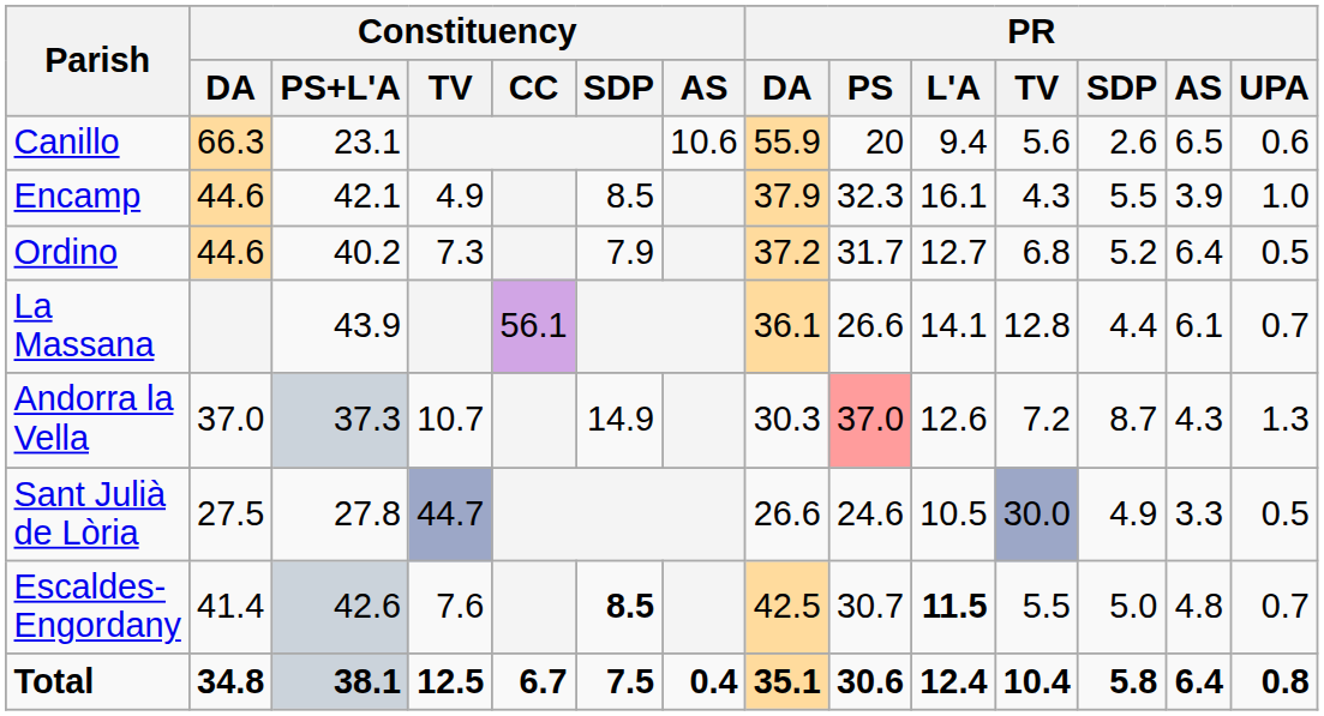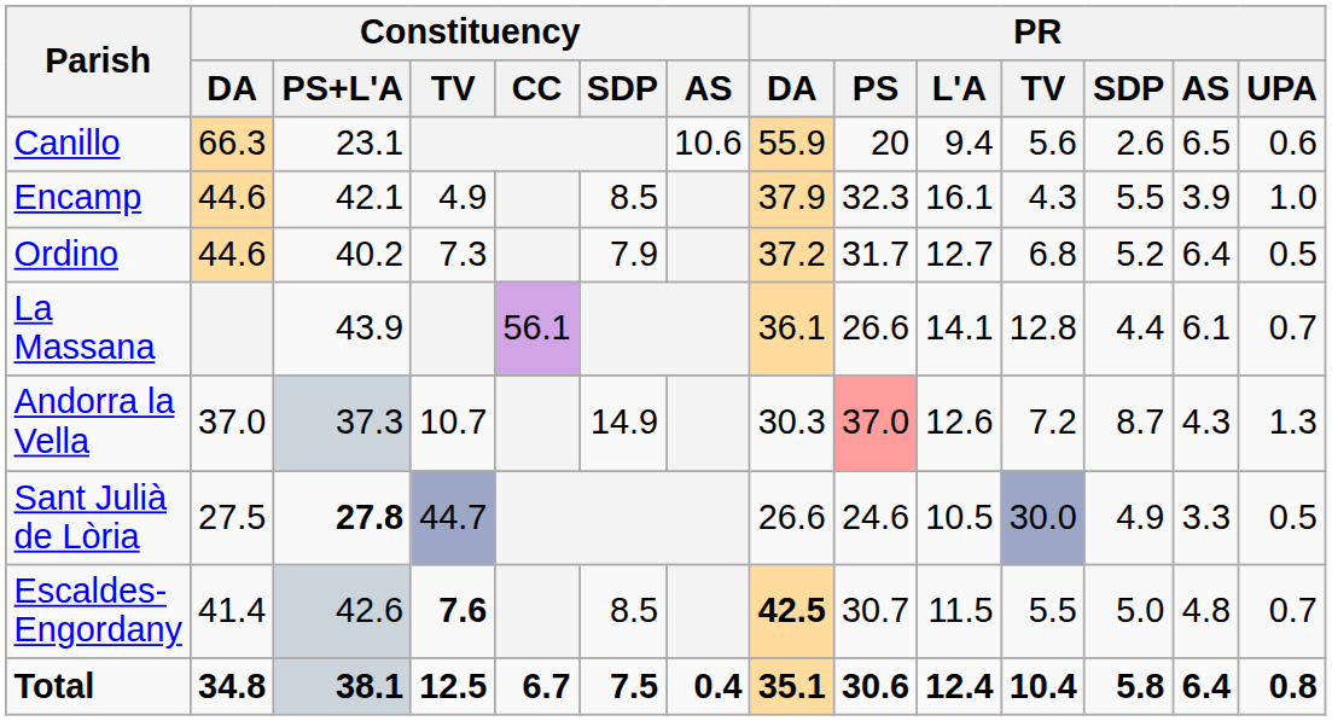Sant Julià de Lòria | Constituency / PS+L'A: normal -> bold
Escaldes-Engordany | Constituency / TV: normal -> bold
Escaldes-Engordany | Constituency / SDP: bold -> normal
Escaldes-Engordany | PR / DA: normal -> bold
Escaldes-Engordany | PR / L'A: bold -> normal
